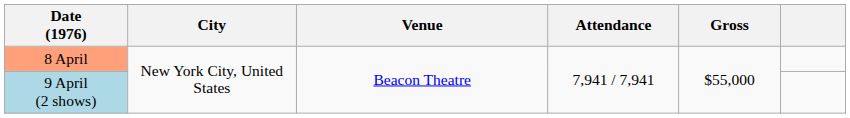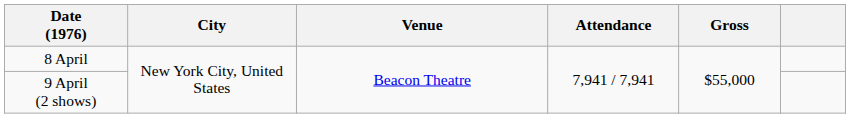8 April | Date (1976): lightsalmon background -> no background
9 April (2 shows) | Date (1976): lightblue background -> no background
